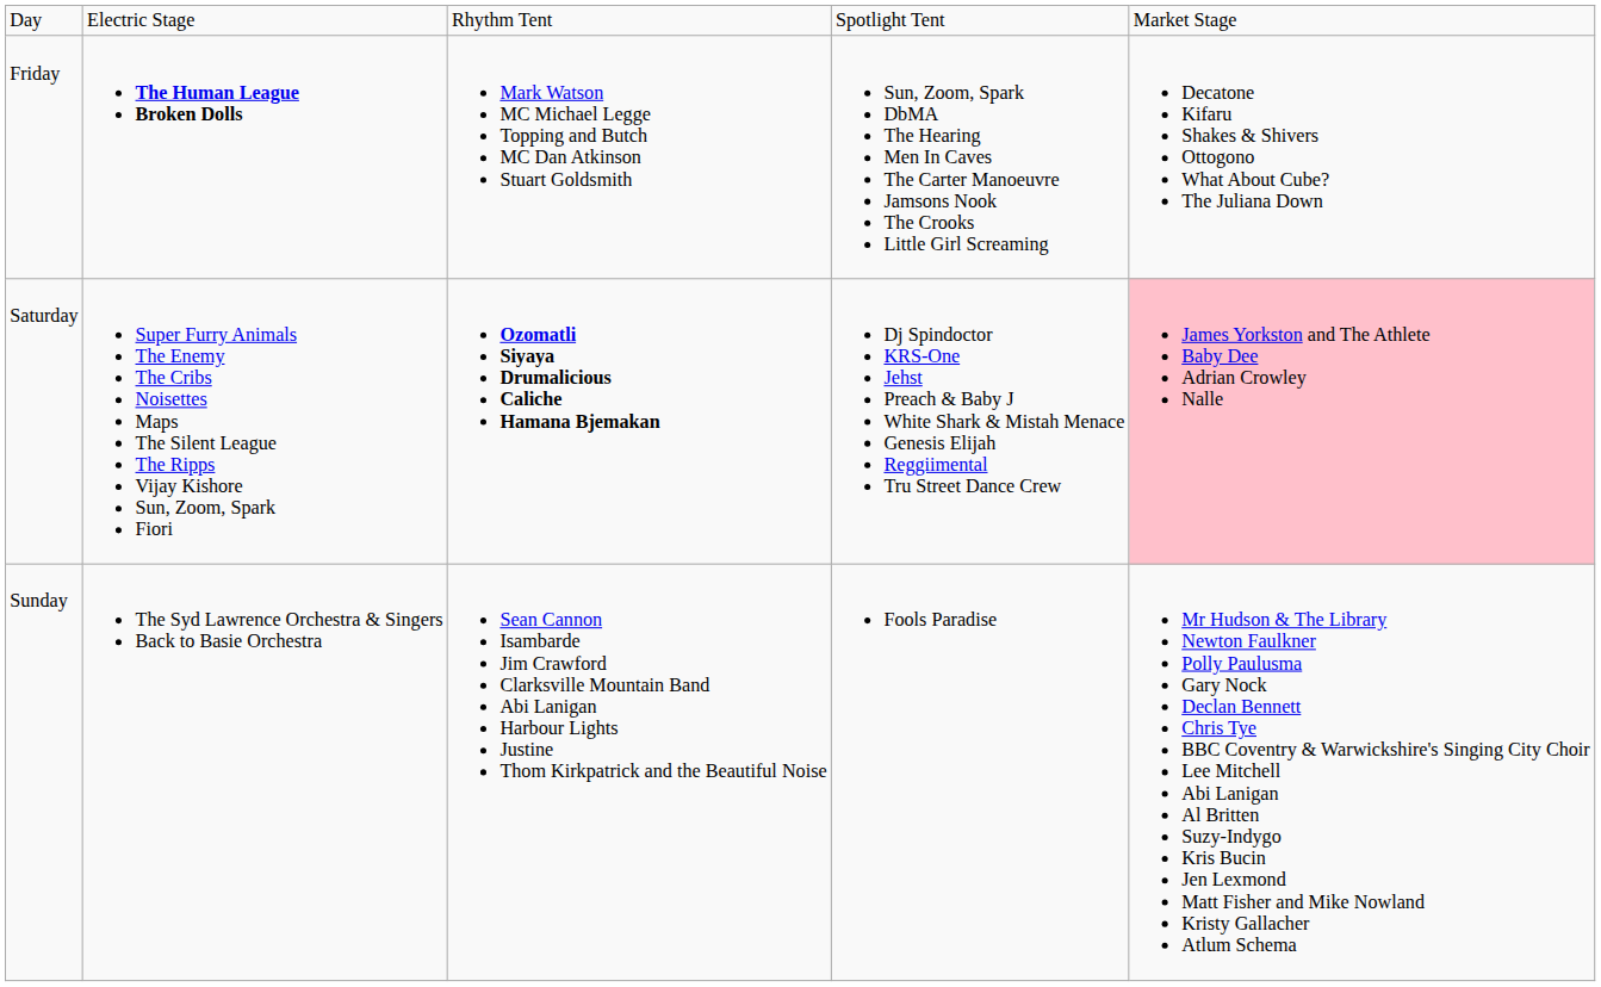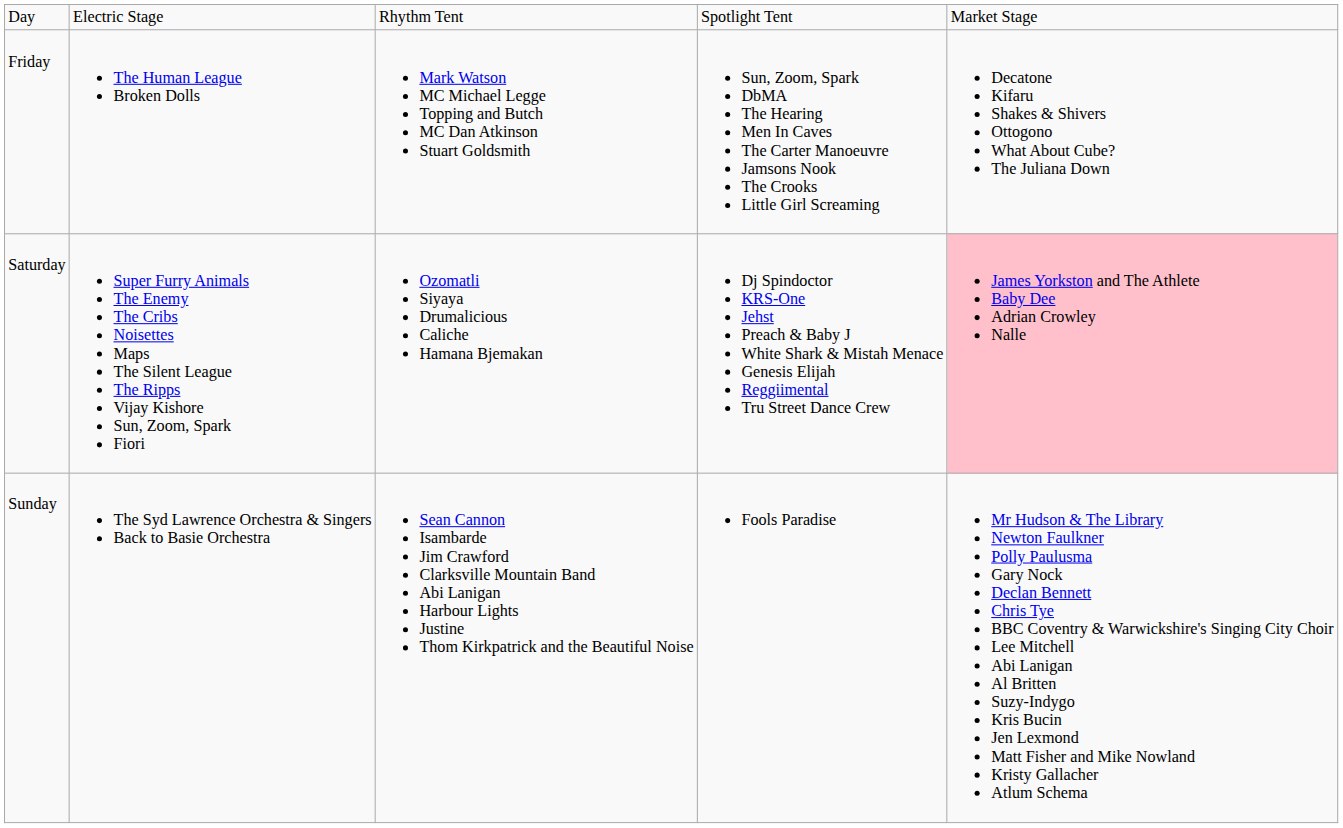Friday | column 2: bold -> normal
Saturday | column 3: bold -> normal
